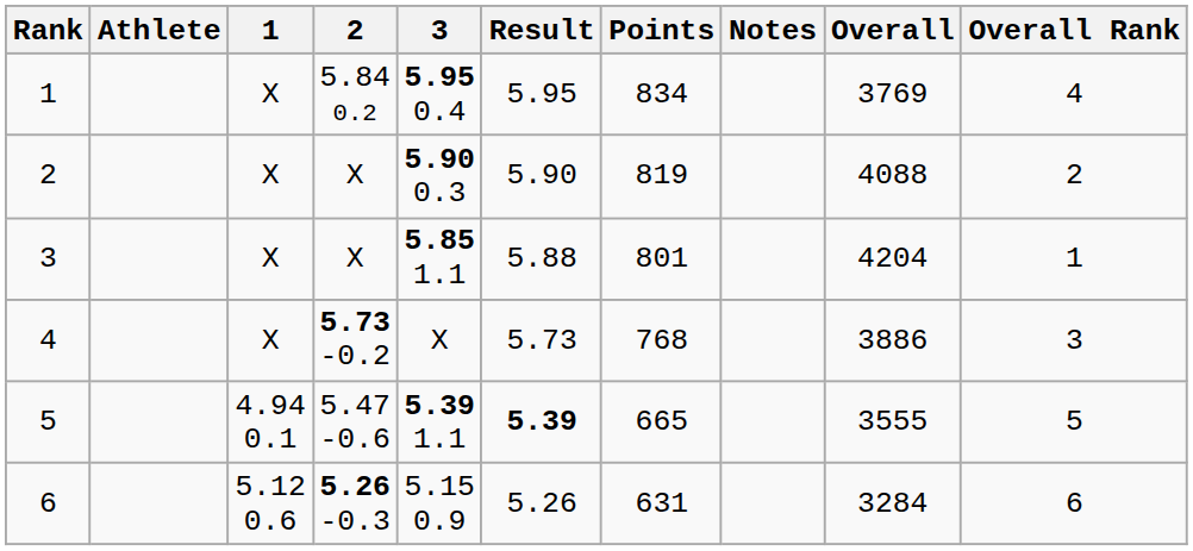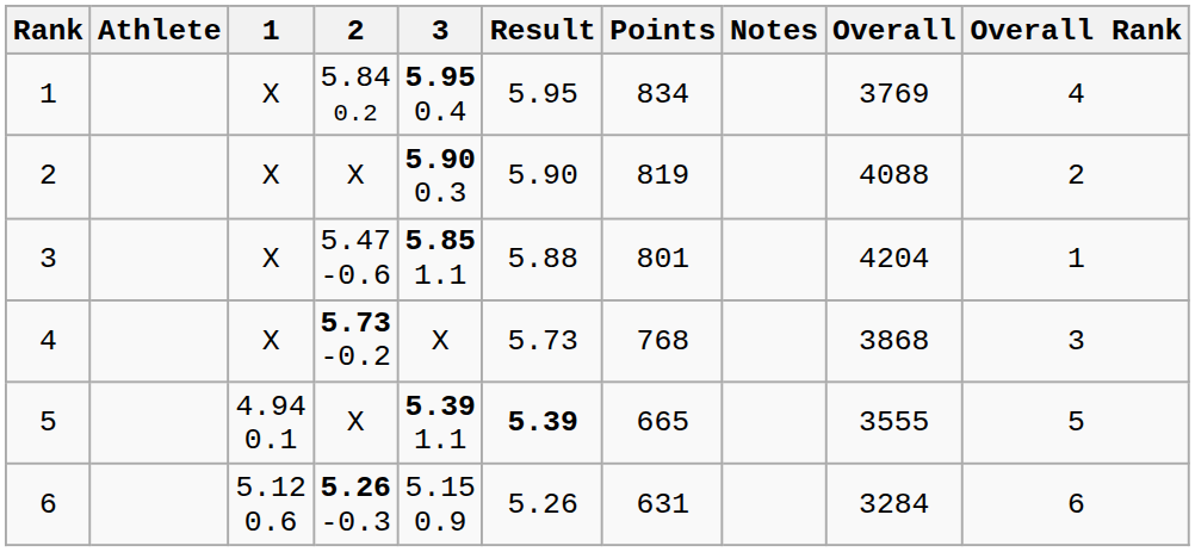row 4 | 2: X -> 5.47 -0.6
row 5 | Overall: 3886 -> 3868
row 6 | 2: 5.47 -0.6 -> X
